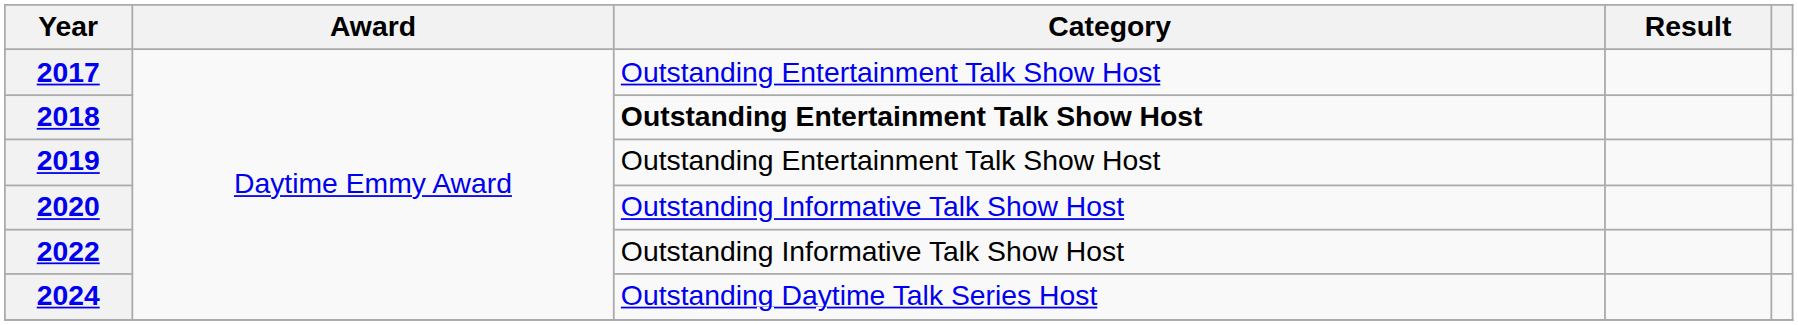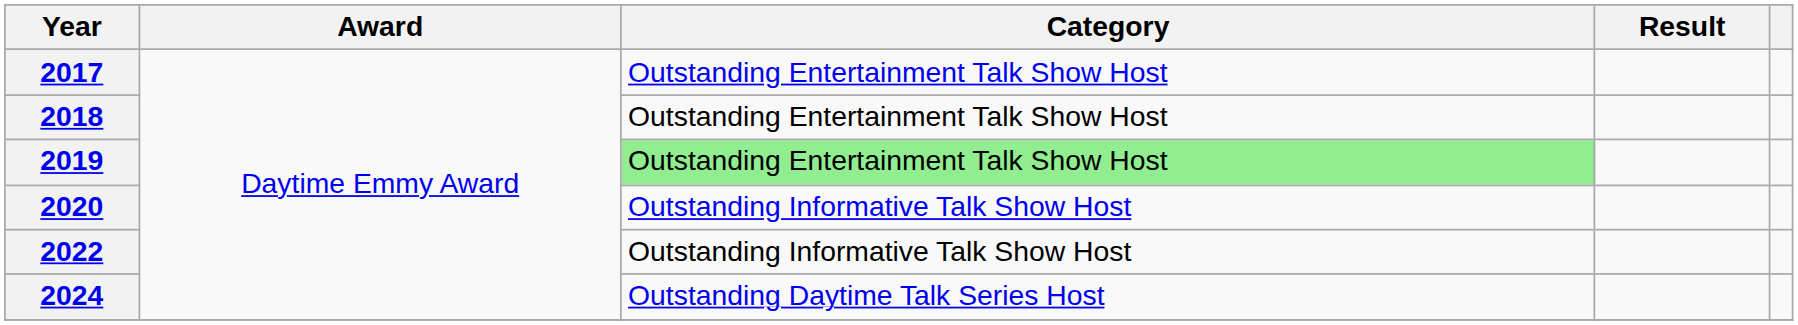2018 | Category: bold -> normal
2019 | Category: no background -> lightgreen background
